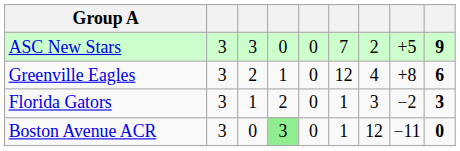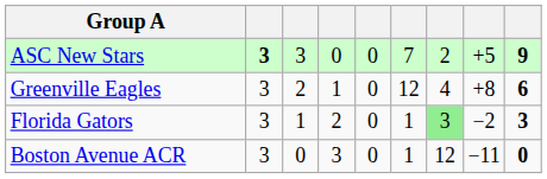ASC New Stars | column 2: normal -> bold
Florida Gators | column 7: no background -> lightgreen background
Boston Avenue ACR | column 4: lightgreen background -> no background
